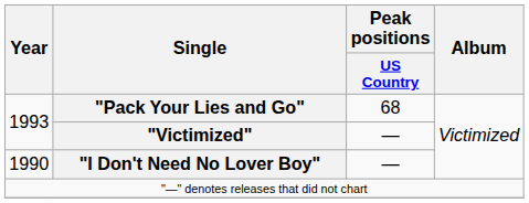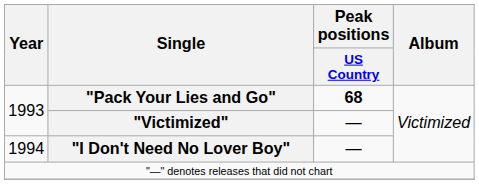"Pack Your Lies and Go" | Peak positions / US Country: normal -> bold
"I Don't Need No Lover Boy" | Year: 1990 -> 1994
